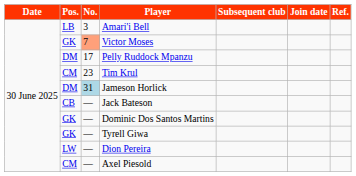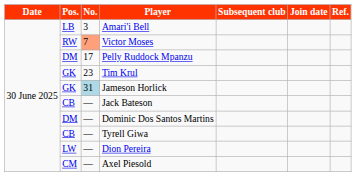Victor Moses | Pos.: GK -> RW
Tim Krul | Pos.: CM -> GK
Jameson Horlick | Pos.: DM -> GK
Dominic Dos Santos Martins | Pos.: GK -> DM
Tyrell Giwa | Pos.: GK -> CB
